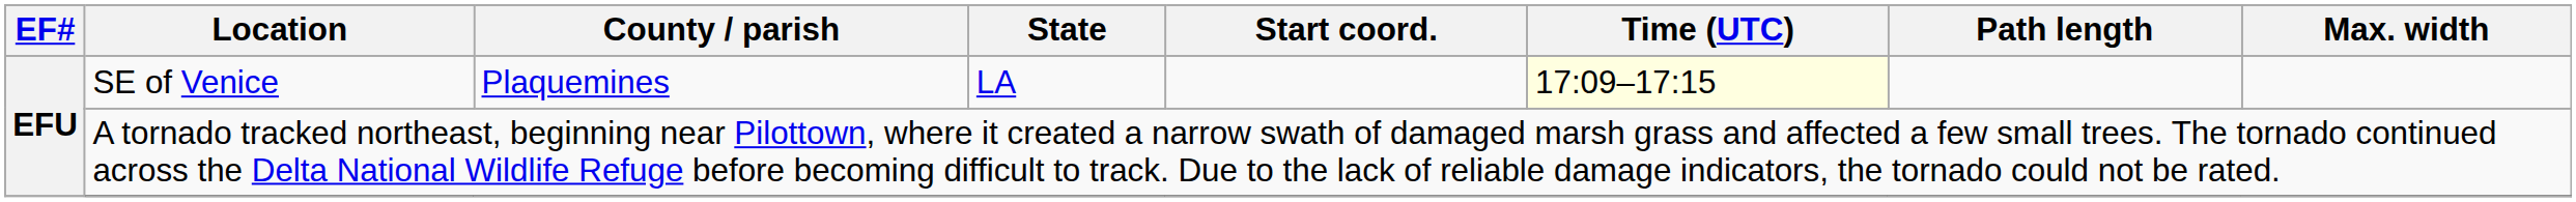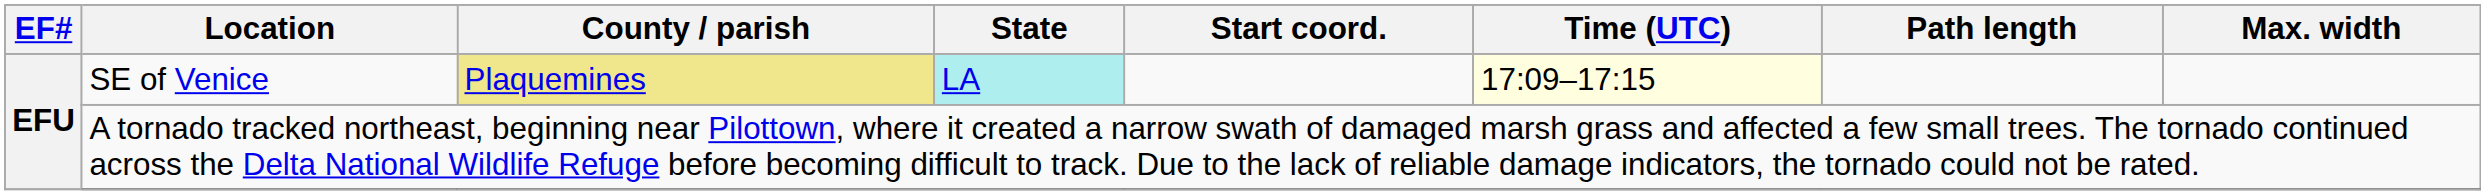SE of Venice | County / parish: no background -> khaki background
SE of Venice | State: no background -> paleturquoise background
